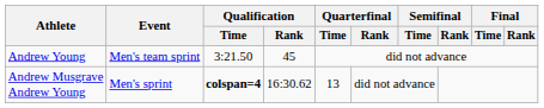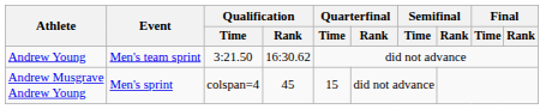Andrew Young | Qualification / Rank: 45 -> 16:30.62
Andrew Musgrave Andrew Young | Qualification / Time: bold -> normal
Andrew Musgrave Andrew Young | Qualification / Rank: 16:30.62 -> 45
Andrew Musgrave Andrew Young | Quarterfinal / Time: 13 -> 15
